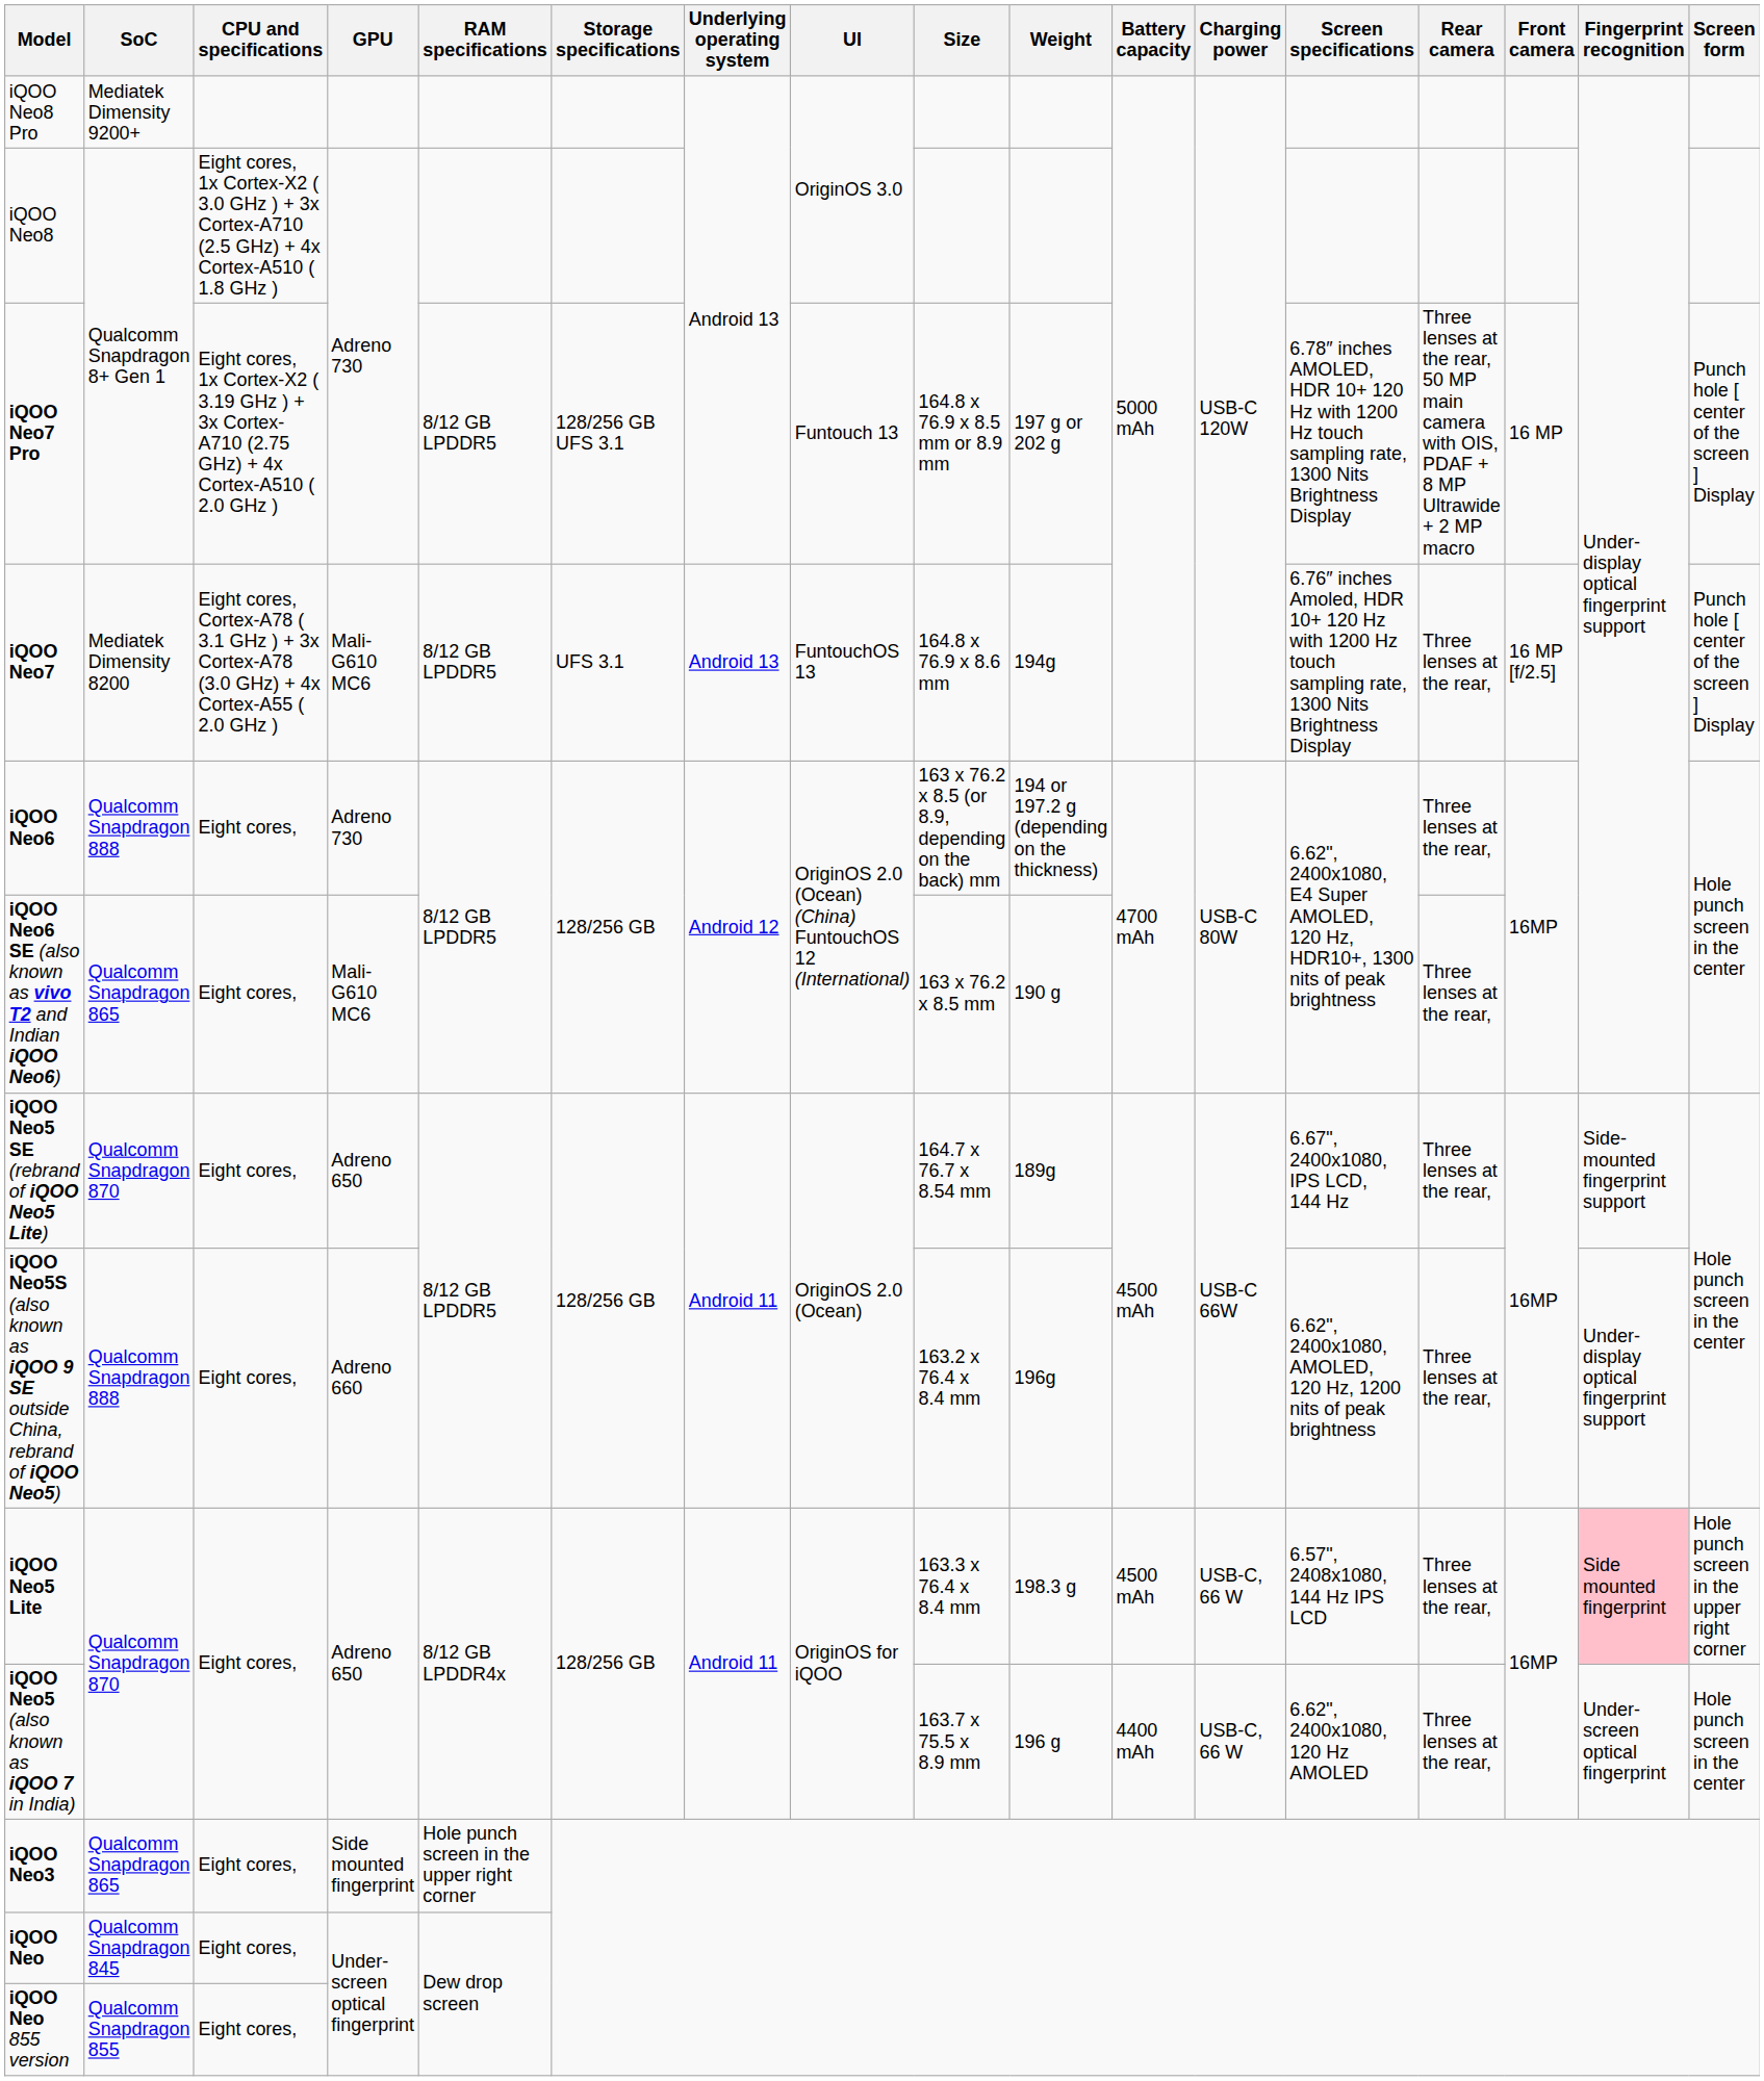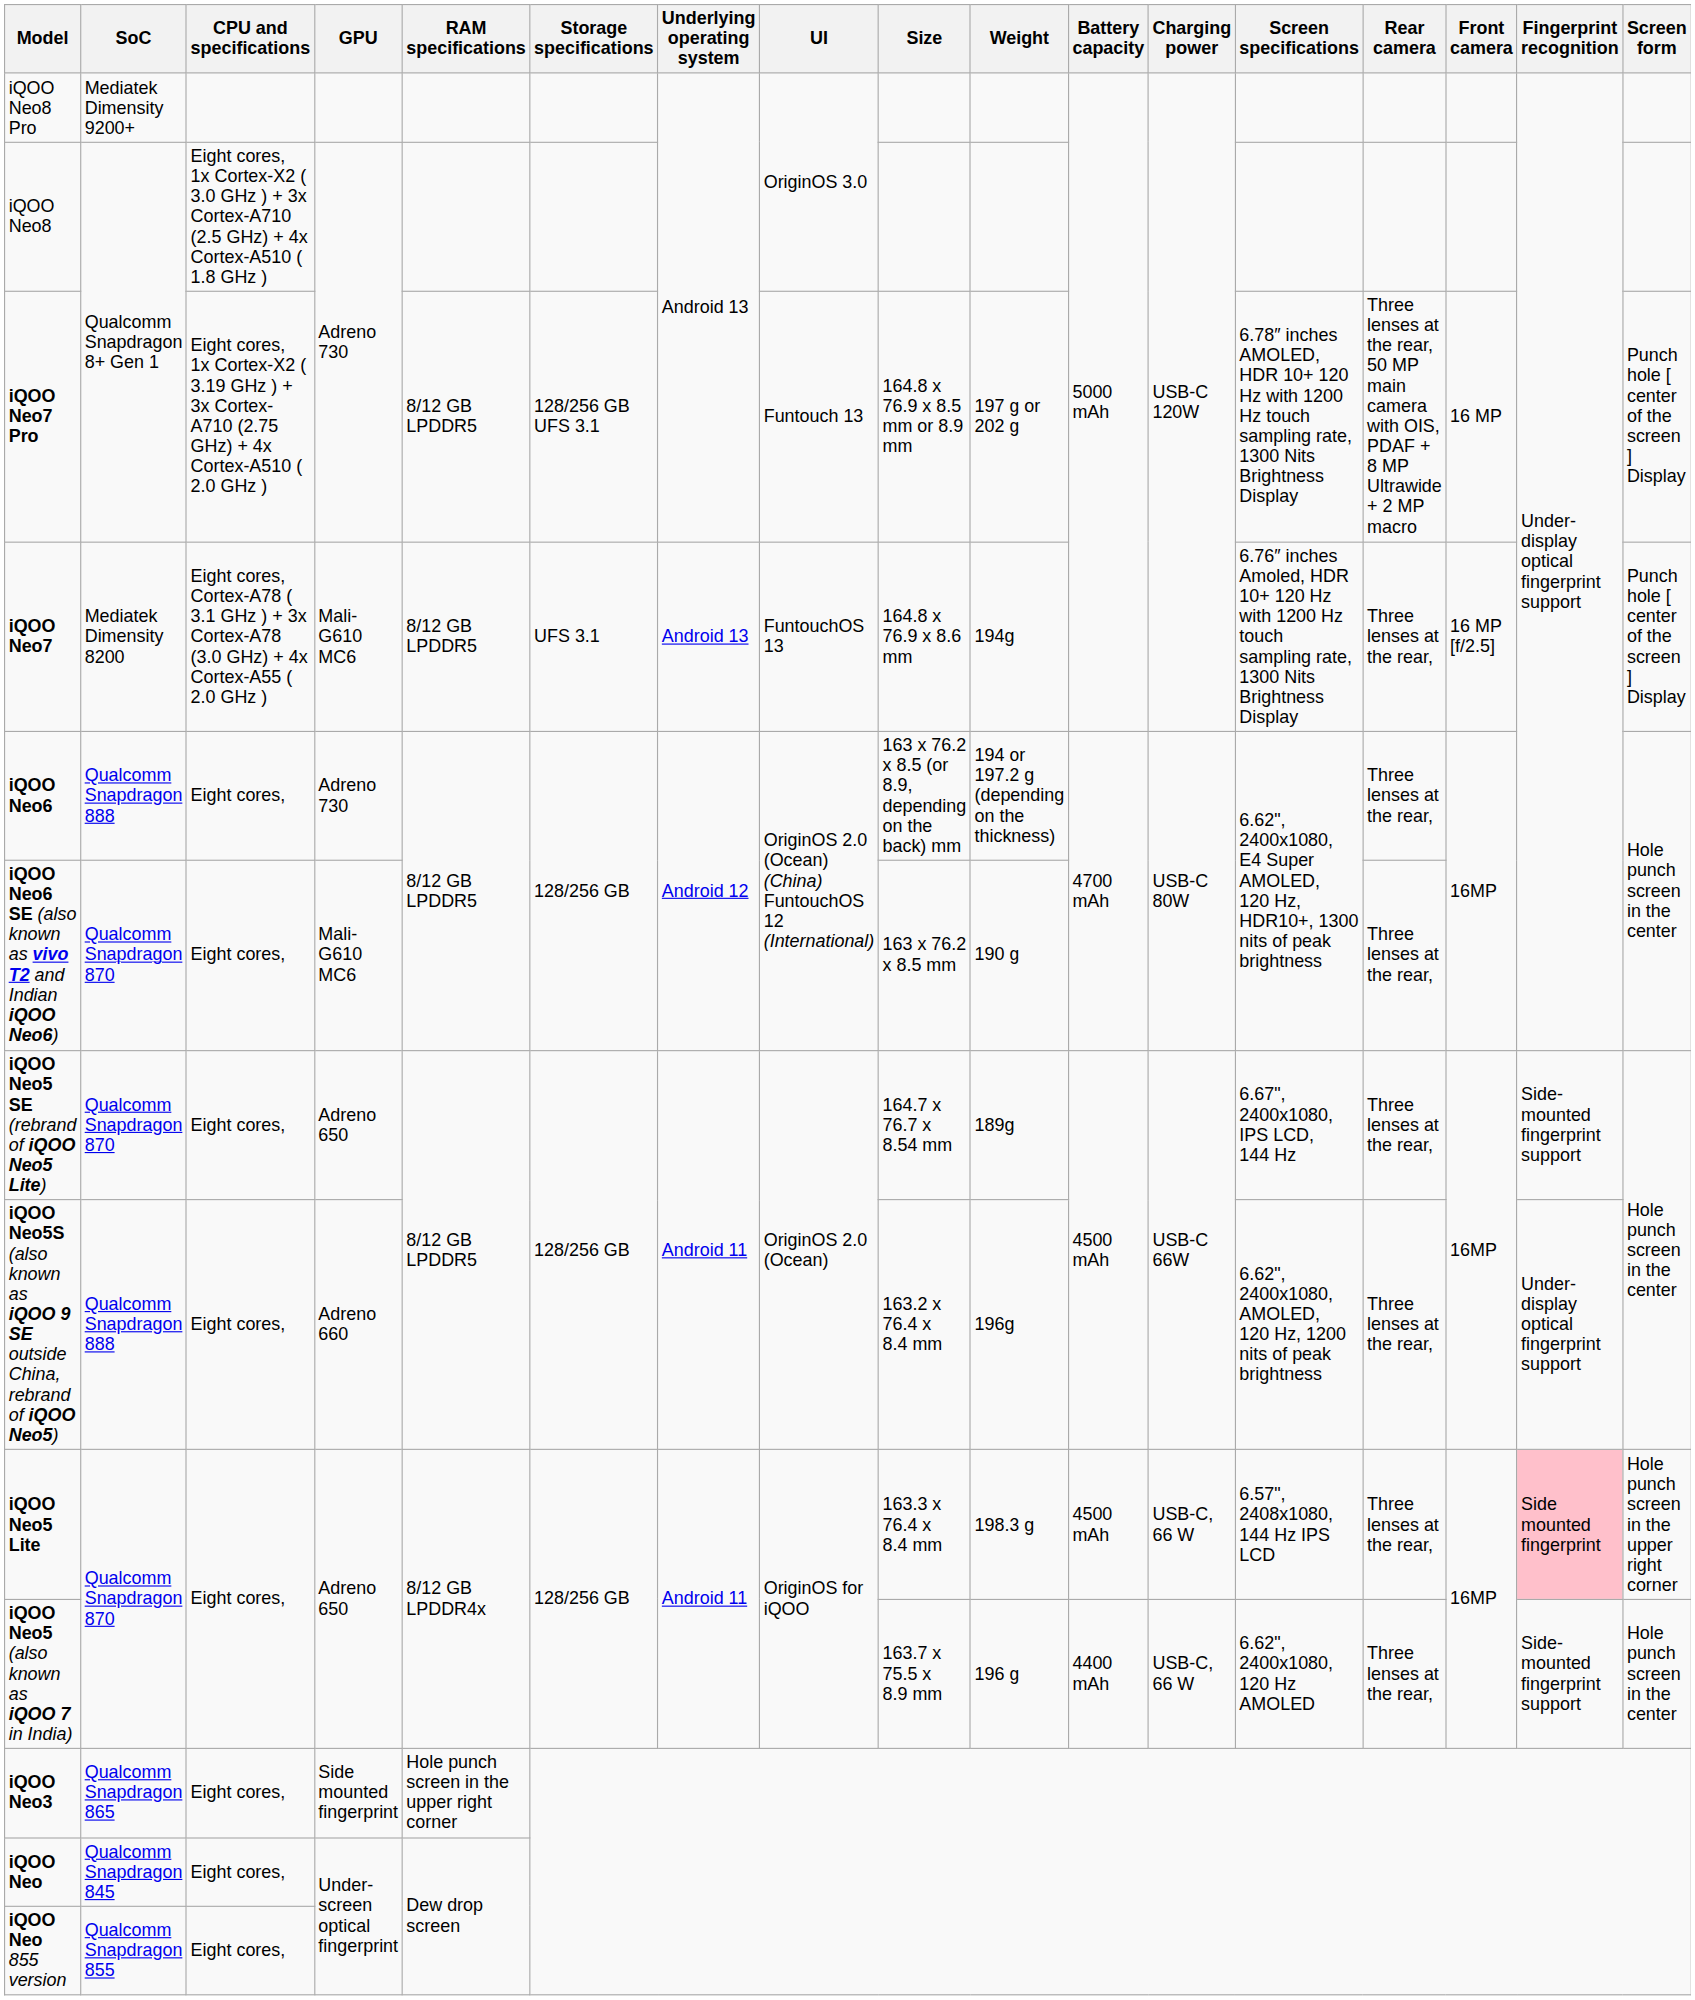iQOO Neo6 SE (also known as vivo T2 and Indian iQOO Neo6) | SoC: Qualcomm Snapdragon 865 -> Qualcomm Snapdragon 870
iQOO Neo5 (also known as iQOO 7 in India) | Fingerprint recognition: Under-screen optical fingerprint -> Side-mounted fingerprint support
